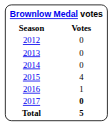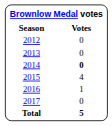2014 | Votes: normal -> bold
2017 | Votes: bold -> normal
